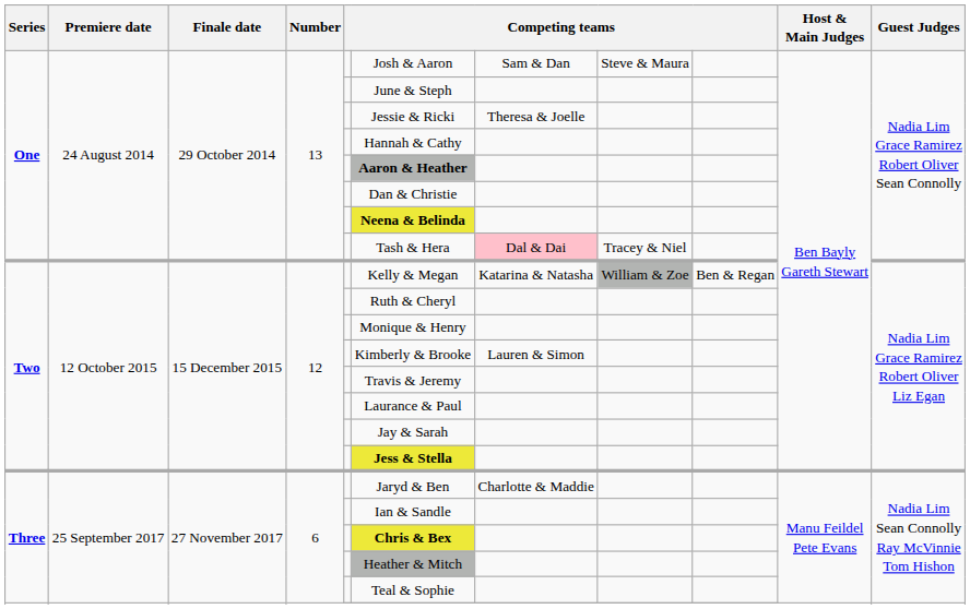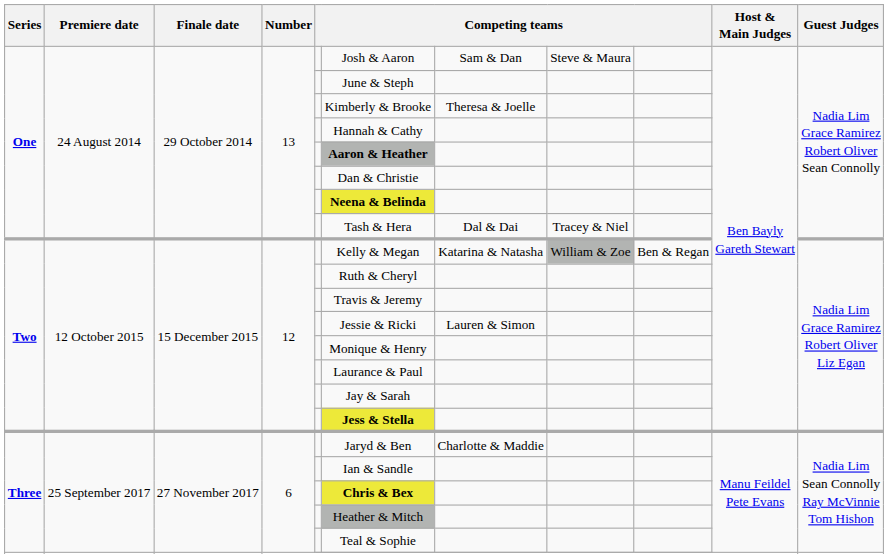row 4 | column 6: Jessie & Ricki -> Kimberly & Brooke
row 9 | column 7: pink background -> no background
row 12 | column 6: Monique & Henry -> Travis & Jeremy
row 13 | column 6: Kimberly & Brooke -> Jessie & Ricki
row 14 | column 6: Travis & Jeremy -> Monique & Henry
